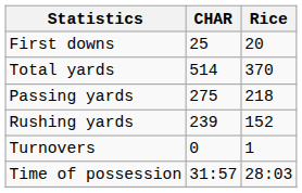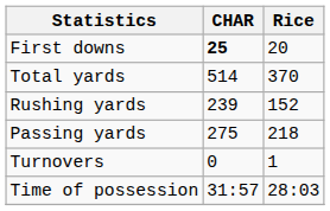First downs | CHAR: normal -> bold
rows swapped: Rushing yards <-> Passing yards
